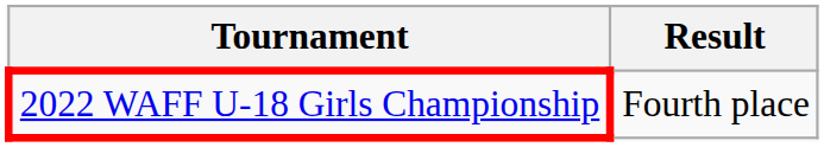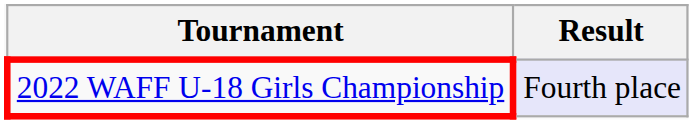2022 WAFF U-18 Girls Championship | Result: no background -> lavender background
